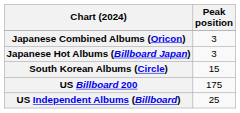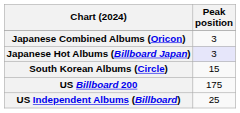Japanese Hot Albums (Billboard Japan) | Peak position: no background -> lavender background
